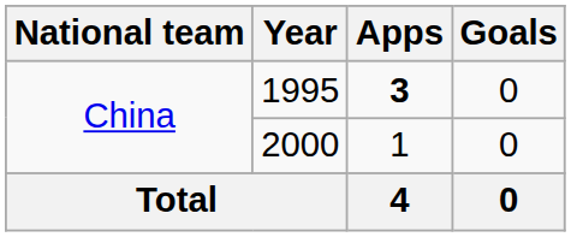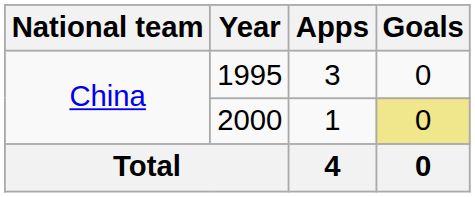1995 | Apps: bold -> normal
2000 | Goals: no background -> khaki background
